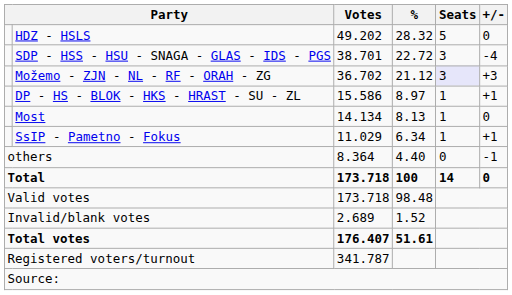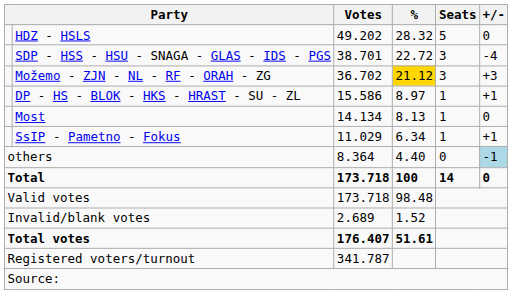Možemo - ZJN - NL - RF - ORAH - ZG | %: no background -> gold background
Možemo - ZJN - NL - RF - ORAH - ZG | Seats: lavender background -> no background
others | +/-: no background -> lightblue background
